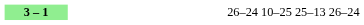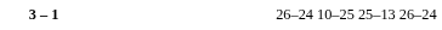row 1 | column 1: lightgreen background -> no background
